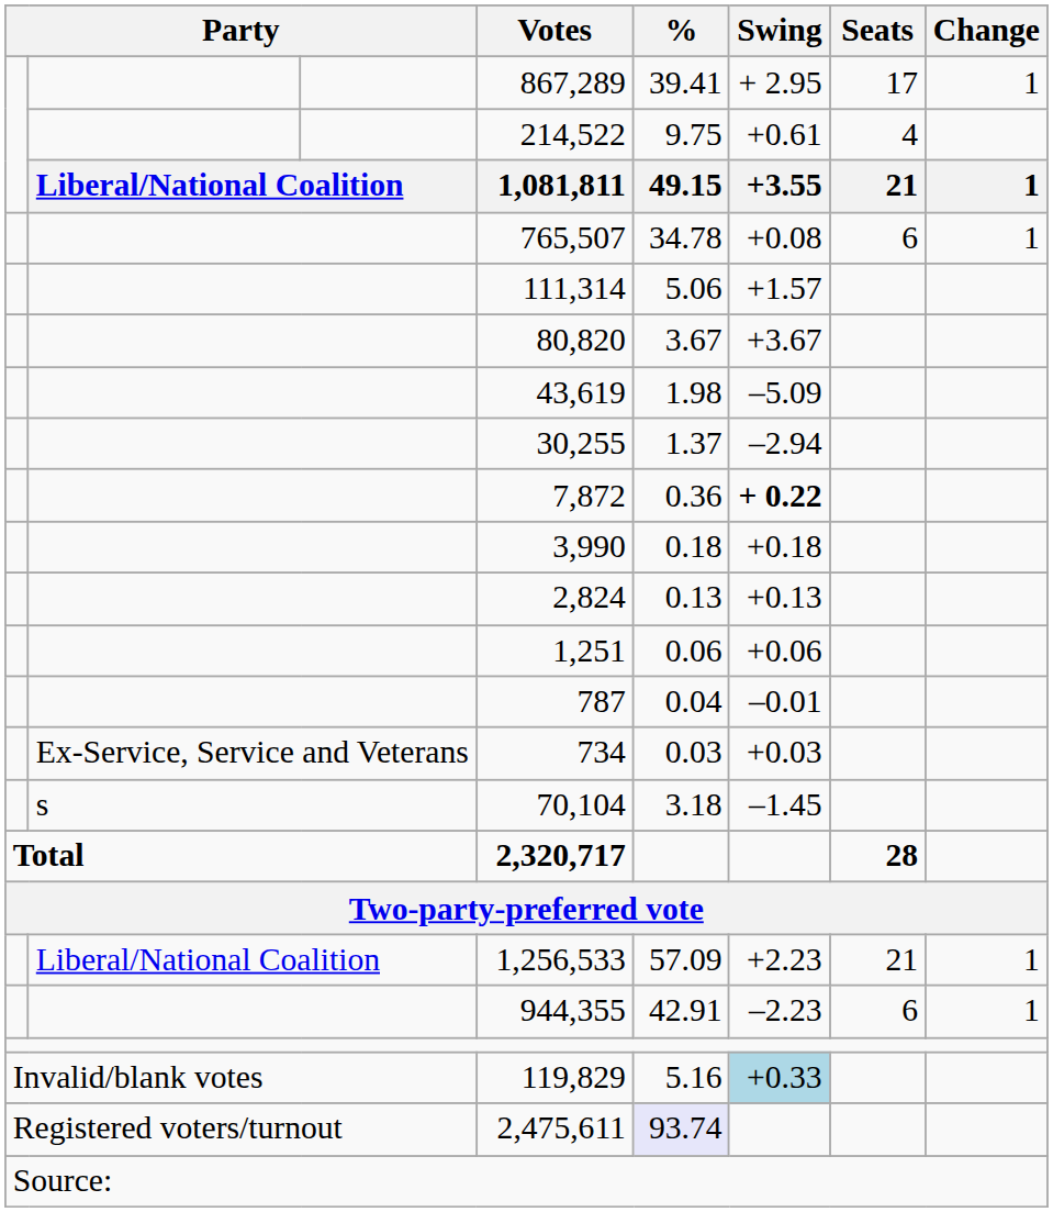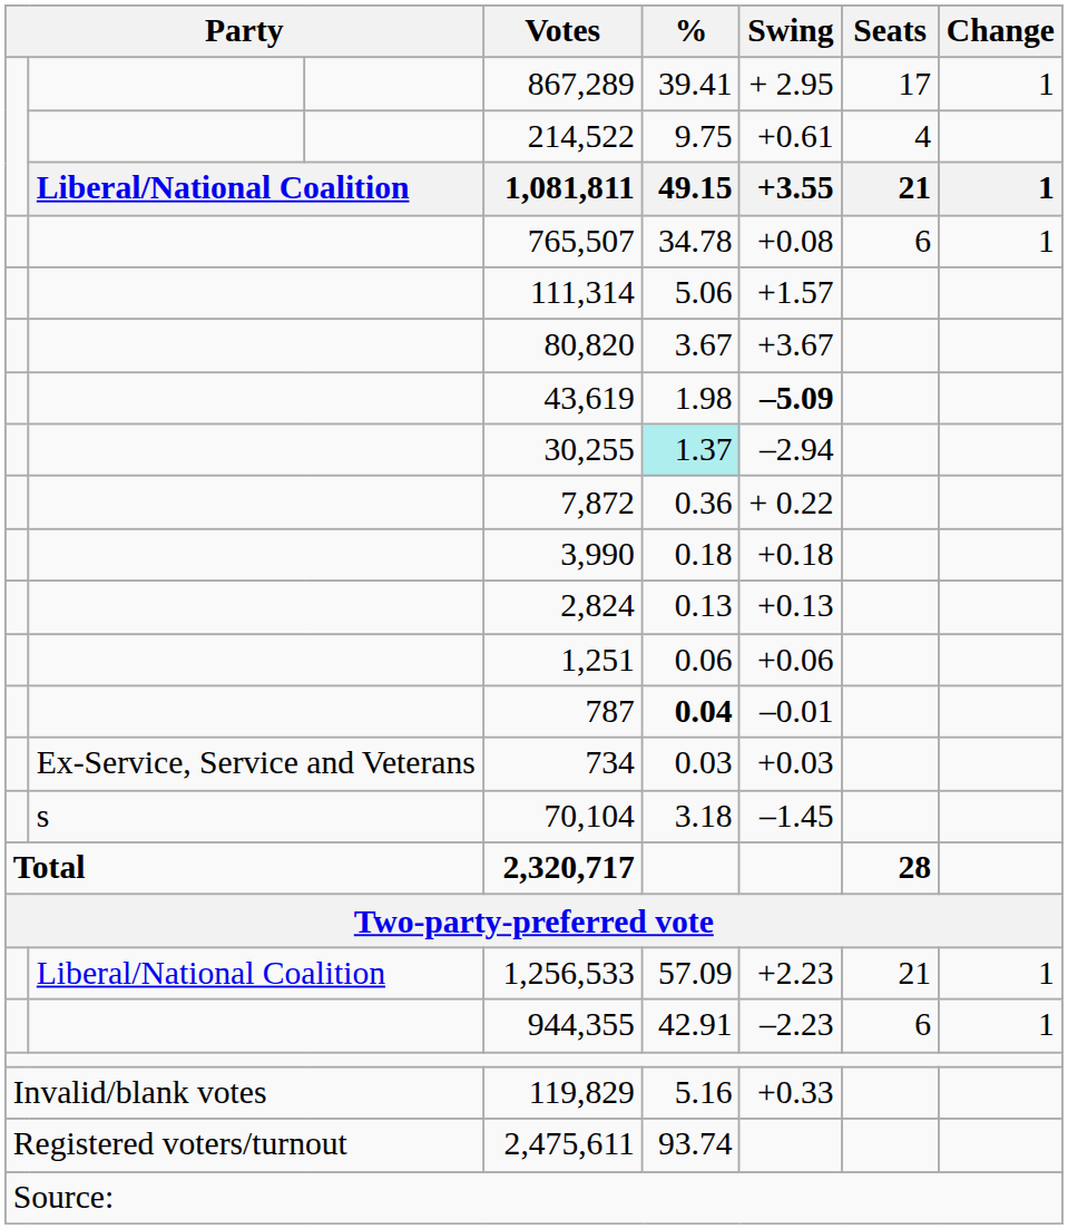43,619 | Swing: normal -> bold
30,255 | %: no background -> paleturquoise background
7,872 | Swing: bold -> normal
787 | %: normal -> bold
119,829 | Swing: lightblue background -> no background
2,475,611 | %: lavender background -> no background
